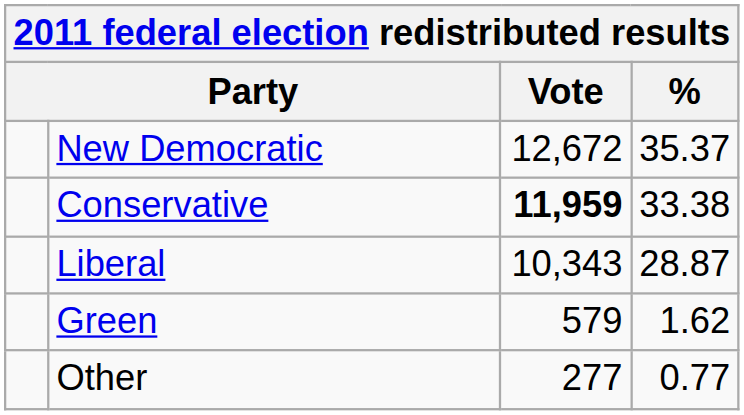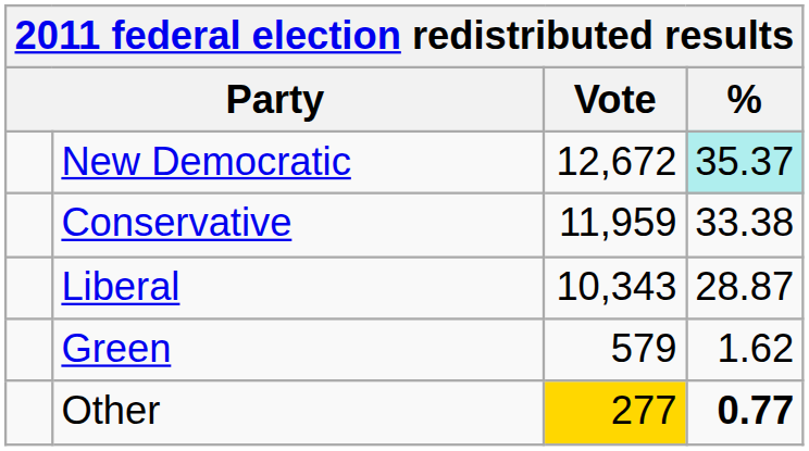New Democratic | %: no background -> paleturquoise background
Conservative | Vote: bold -> normal
Other | Vote: no background -> gold background
Other | %: normal -> bold
